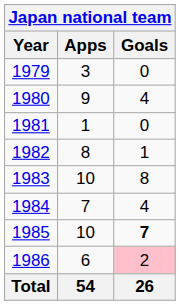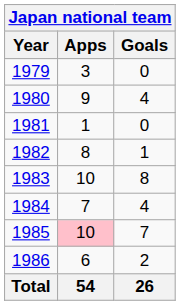1985 | Apps: no background -> pink background
1985 | Goals: bold -> normal
1986 | Goals: pink background -> no background
